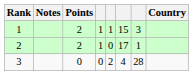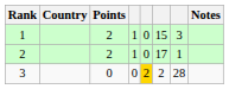columns swapped: Country <-> Notes
row 2 | column 5: 1 -> 0
row 4 | column 5: no background -> gold background
row 4 | column 6: 4 -> 2
